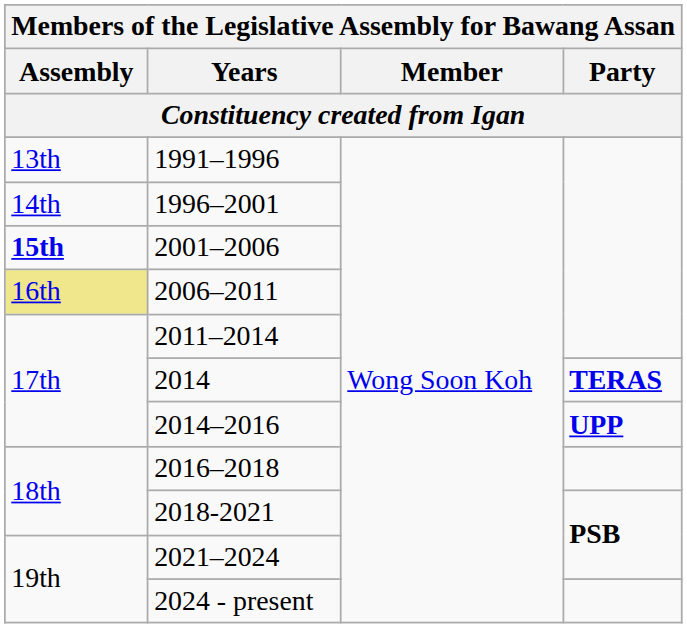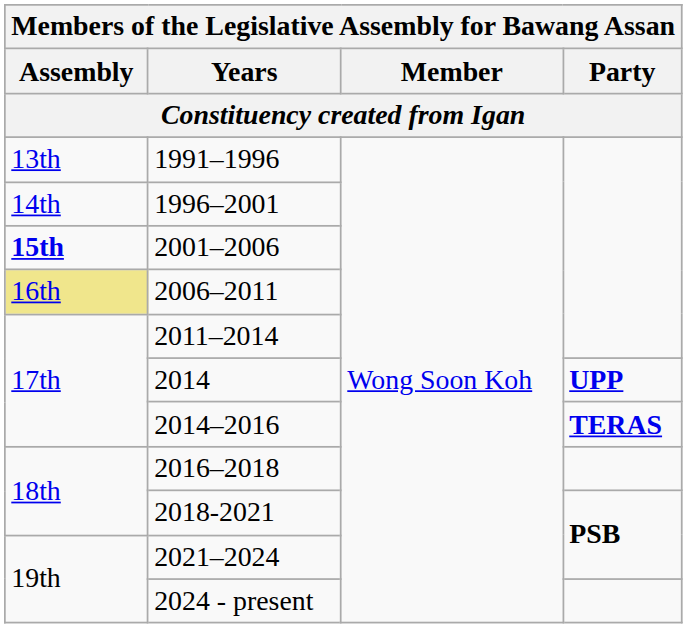2014 | Party: TERAS -> UPP
2014–2016 | Party: UPP -> TERAS
